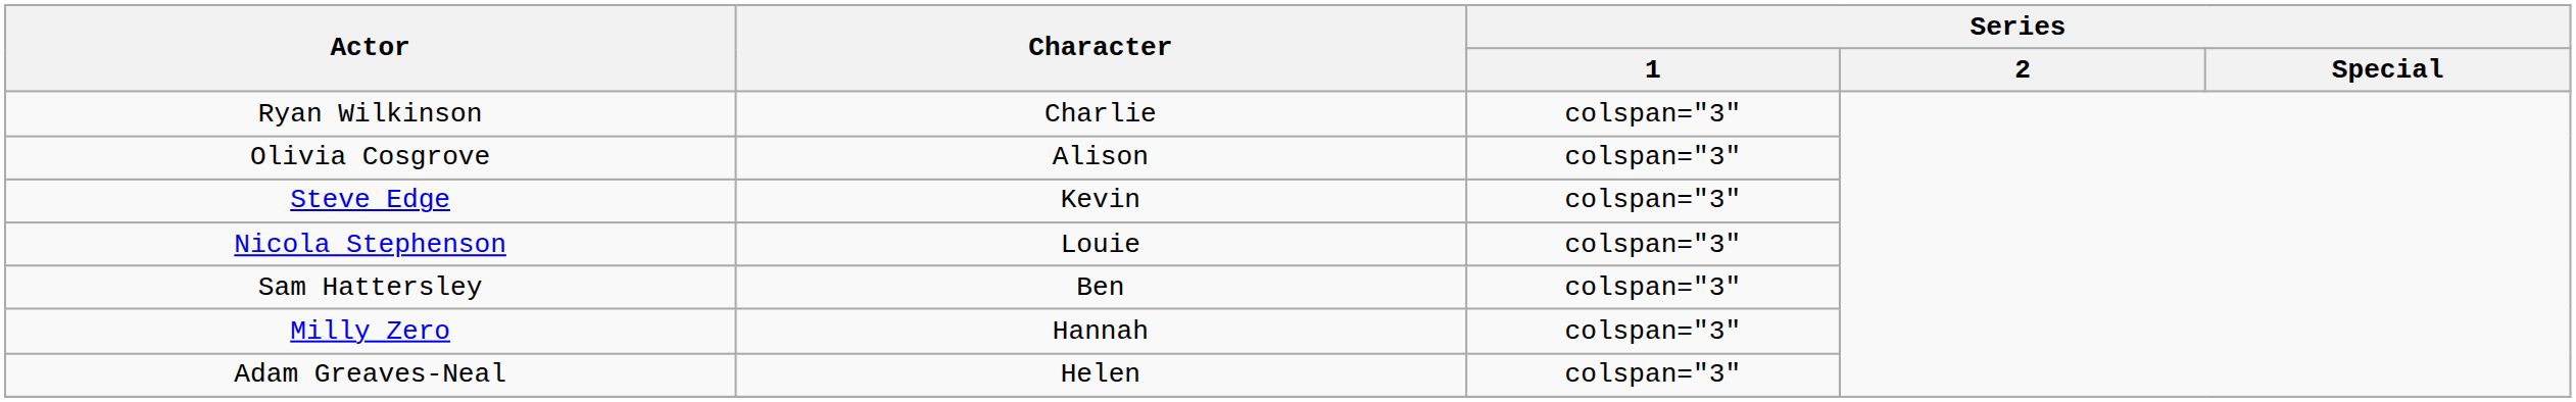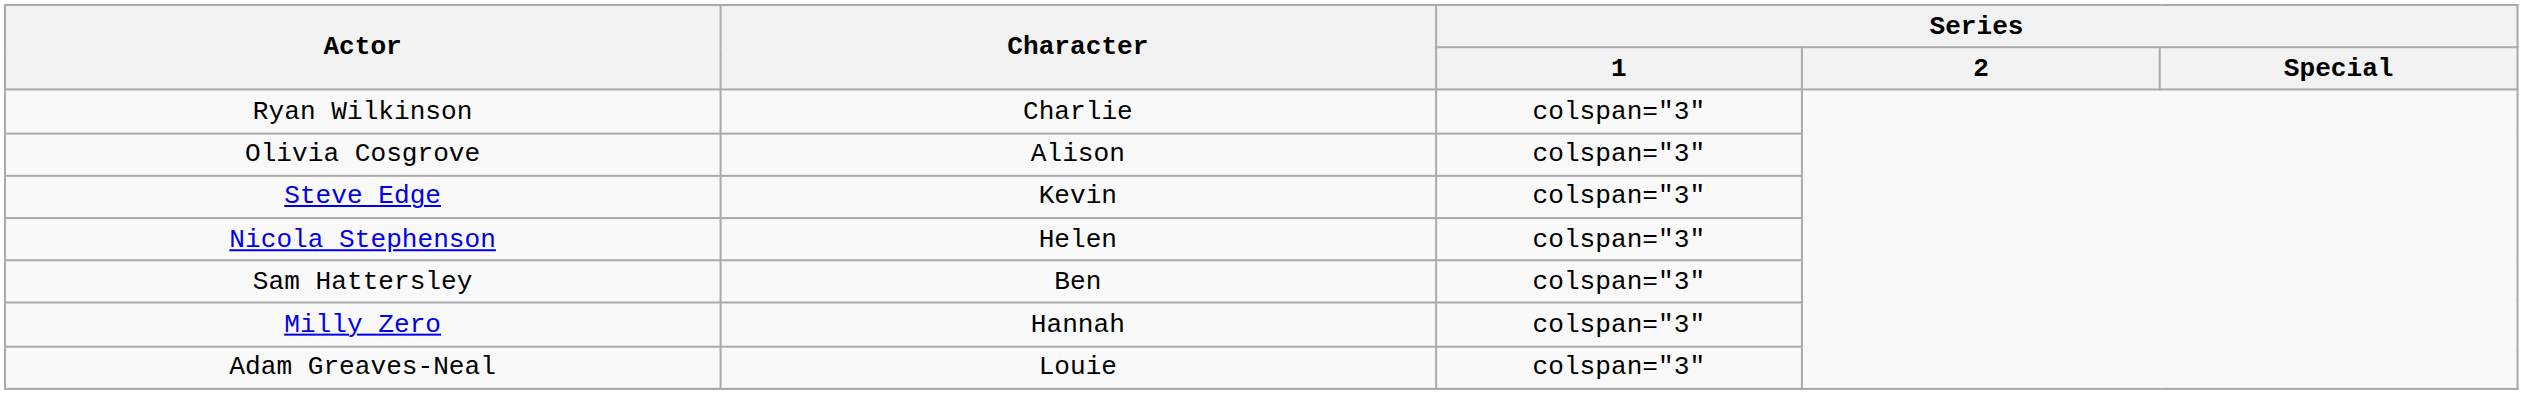Nicola Stephenson | Character: Louie -> Helen
Adam Greaves-Neal | Character: Helen -> Louie
